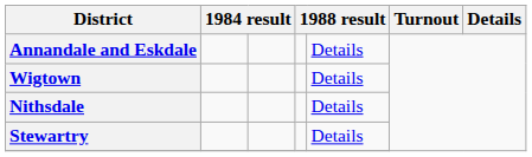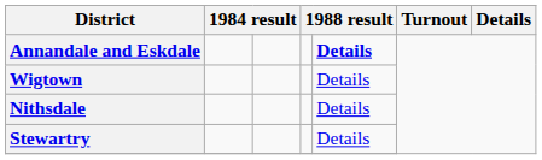Annandale and Eskdale | column 5: normal -> bold
